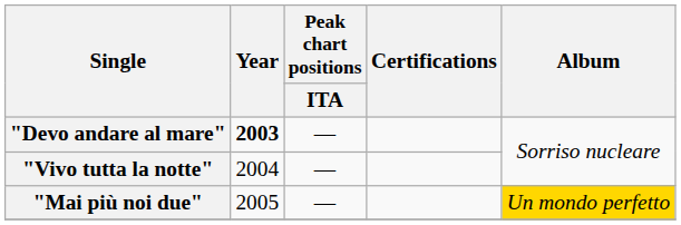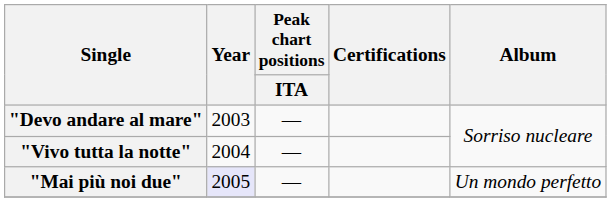"Devo andare al mare" | Year: bold -> normal
"Mai più noi due" | Year: no background -> lavender background
"Mai più noi due" | Album: gold background -> no background
